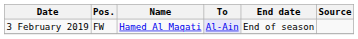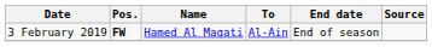3 February 2019 | Pos.: normal -> bold
3 February 2019 | To: lavender background -> no background
